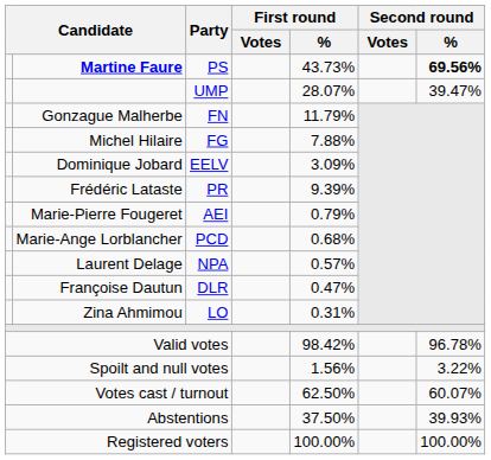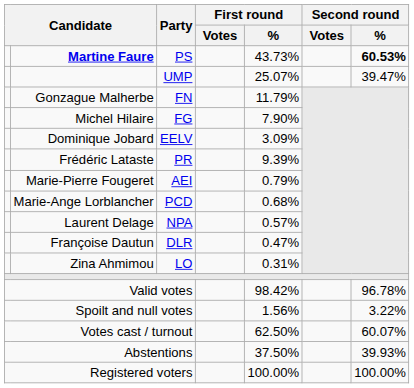PS | Second round / %: 69.56% -> 60.53%
UMP | First round / %: 28.07% -> 25.07%
FG | First round / %: 7.88% -> 7.90%
